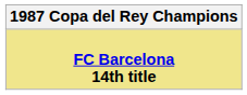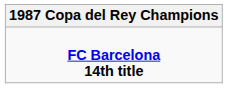row 2 | column 1: khaki background -> no background
